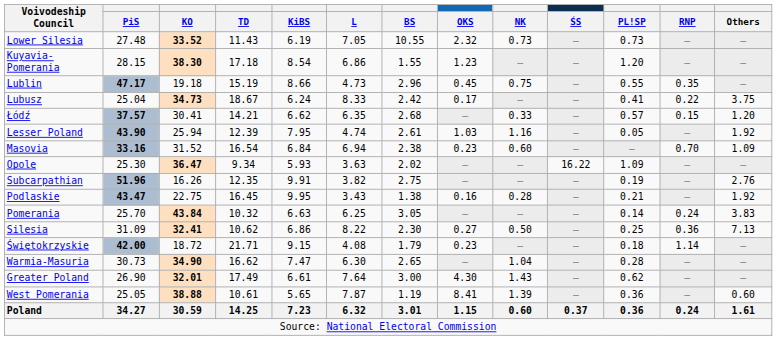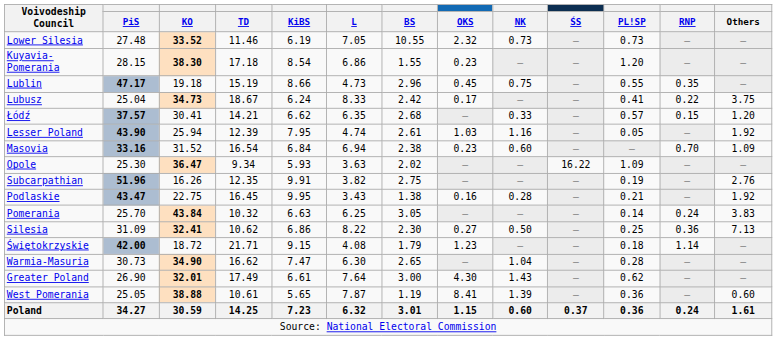Lower Silesia | TD: 11.43 -> 11.46
Kuyavia-Pomerania | OKS: 1.23 -> 0.23
Świętokrzyskie | OKS: 0.23 -> 1.23
